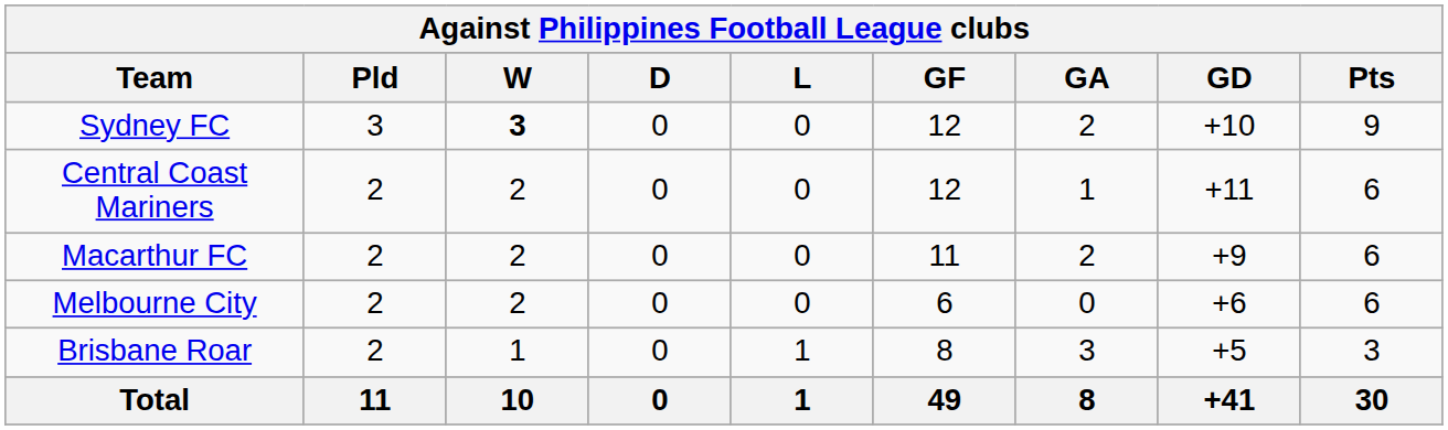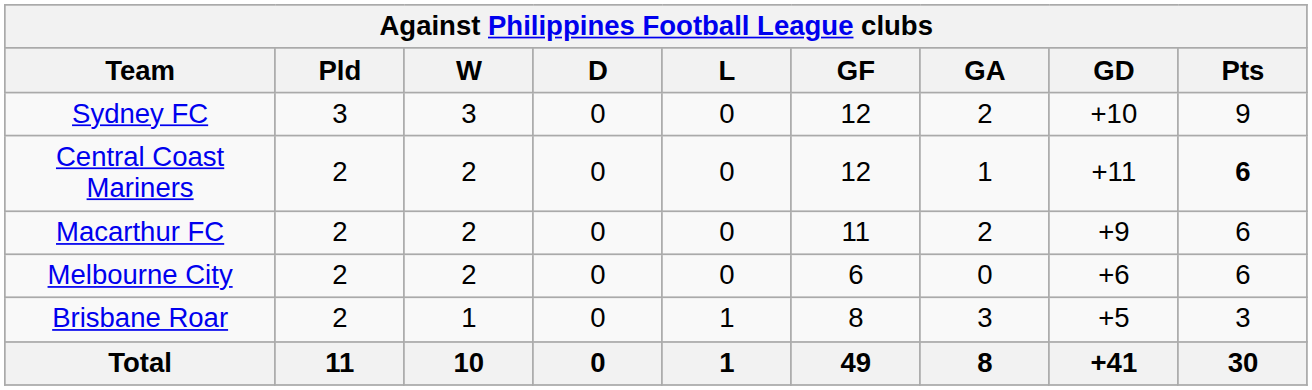Sydney FC | W: bold -> normal
Central Coast Mariners | Pts: normal -> bold
